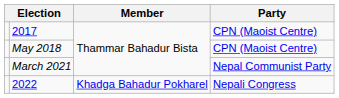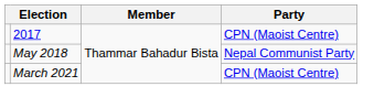May 2018 | Party: CPN (Maoist Centre) -> Nepal Communist Party
March 2021 | Party: Nepal Communist Party -> CPN (Maoist Centre)
- row: 2022 | Khadga Bahadur Pokharel | Nepali Congress
